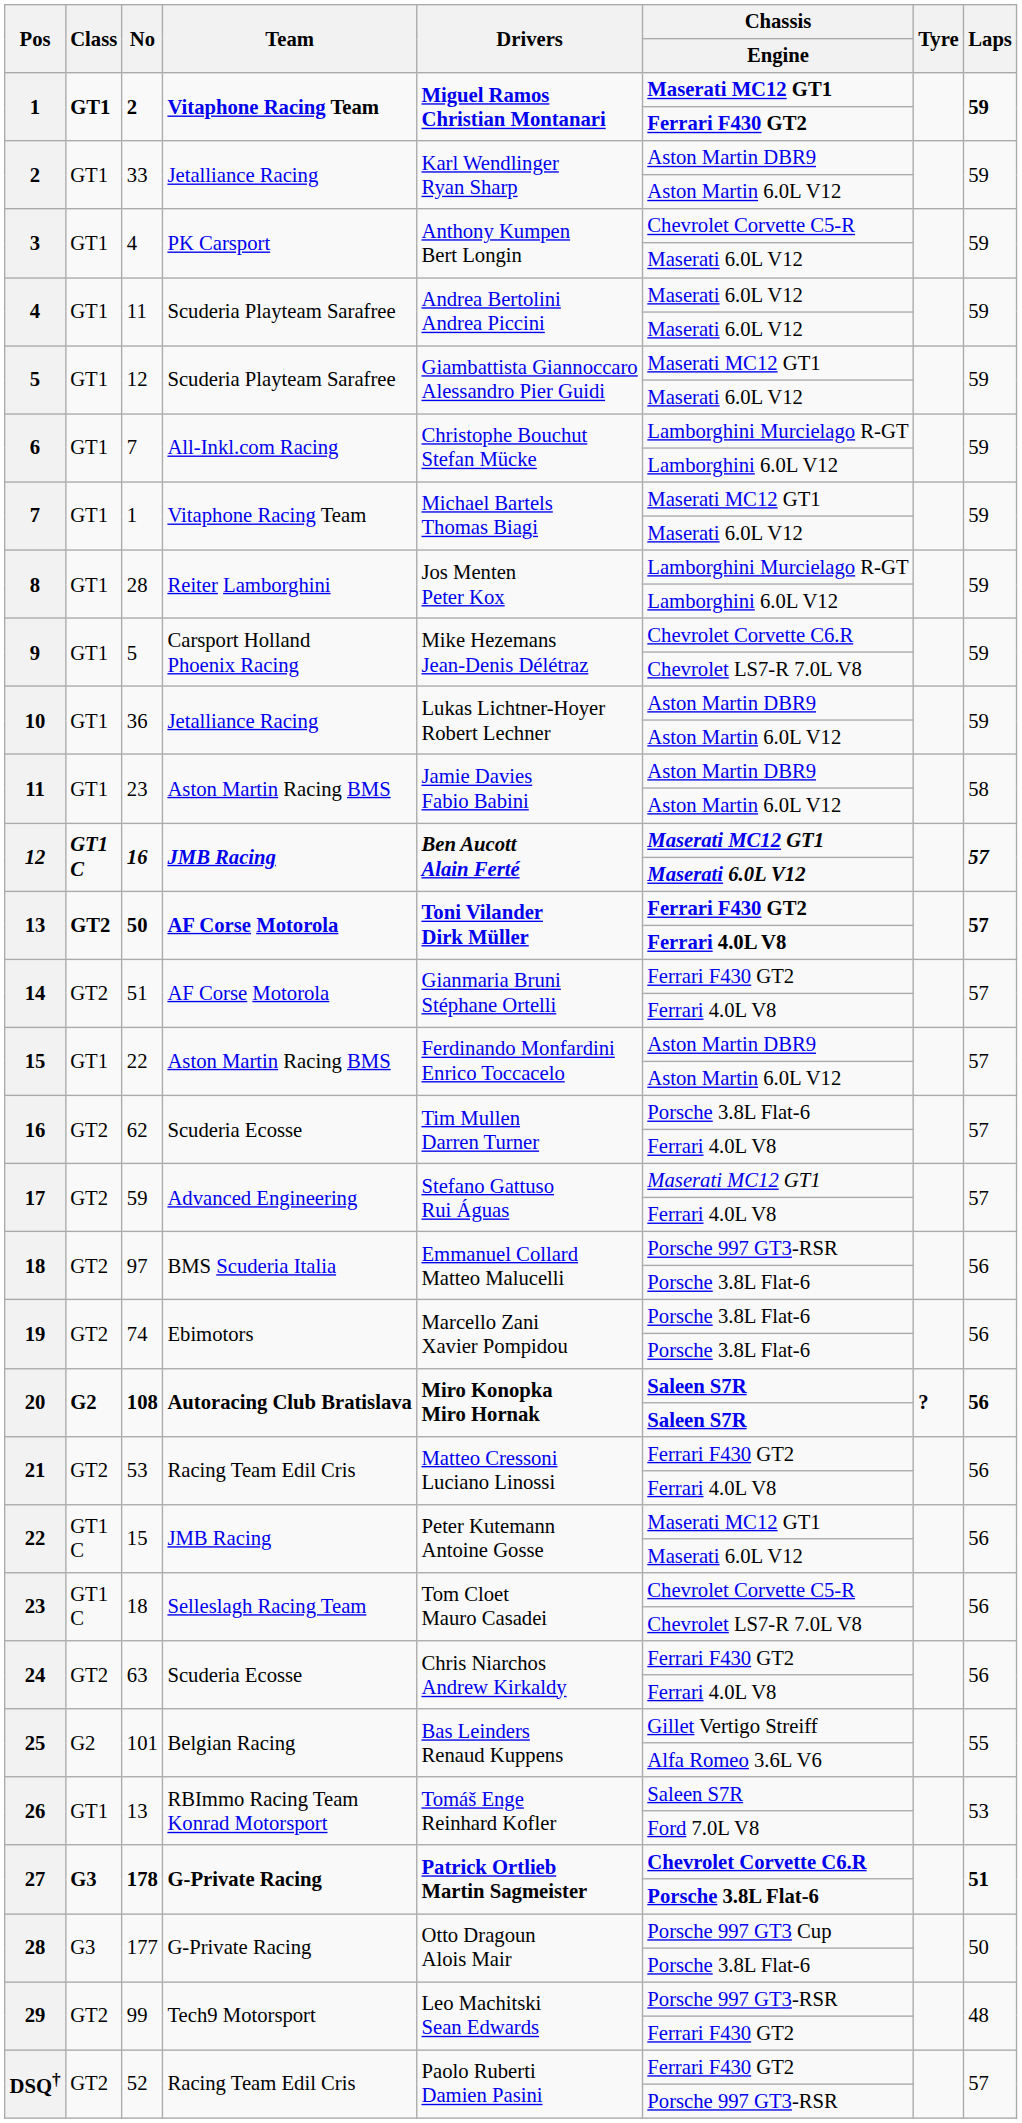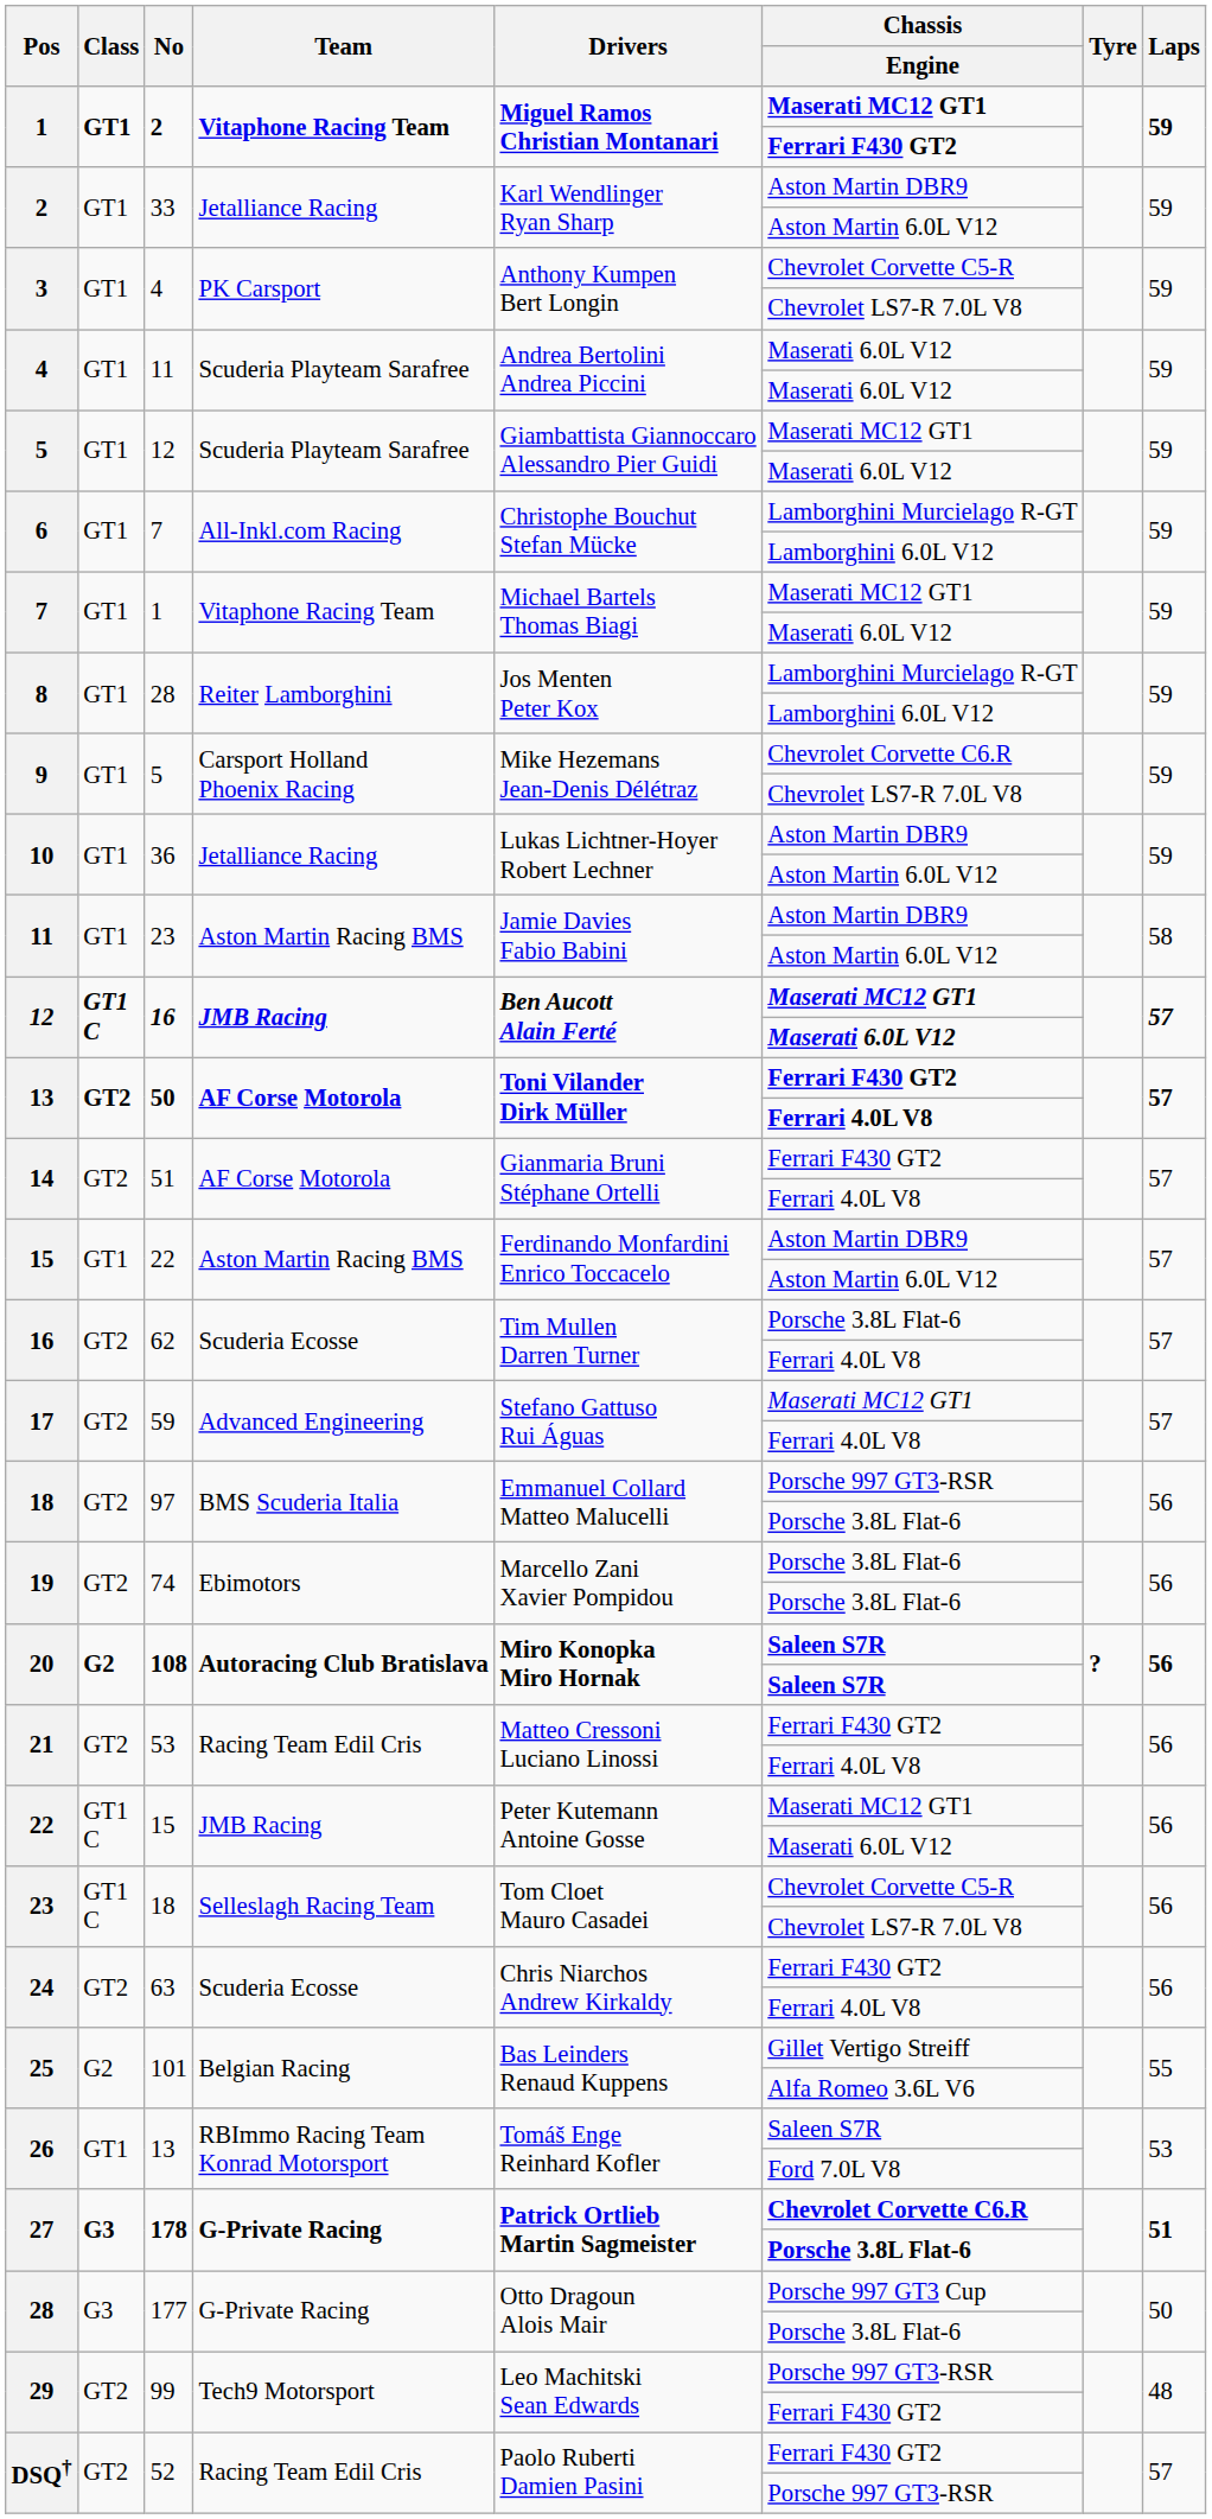row 8 | Chassis / Engine: Maserati 6.0L V12 -> Chevrolet LS7-R 7.0L V8
